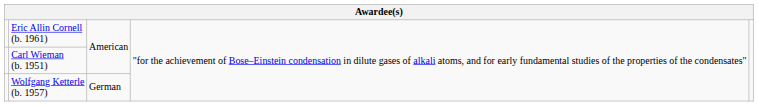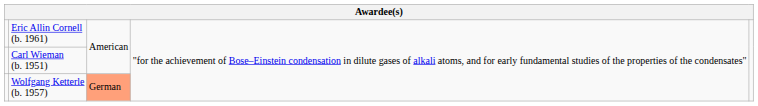Wolfgang Ketterle (b. 1957) | column 3: no background -> lightsalmon background
